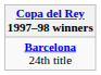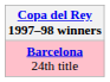row 2 | column 1: no background -> pink background
